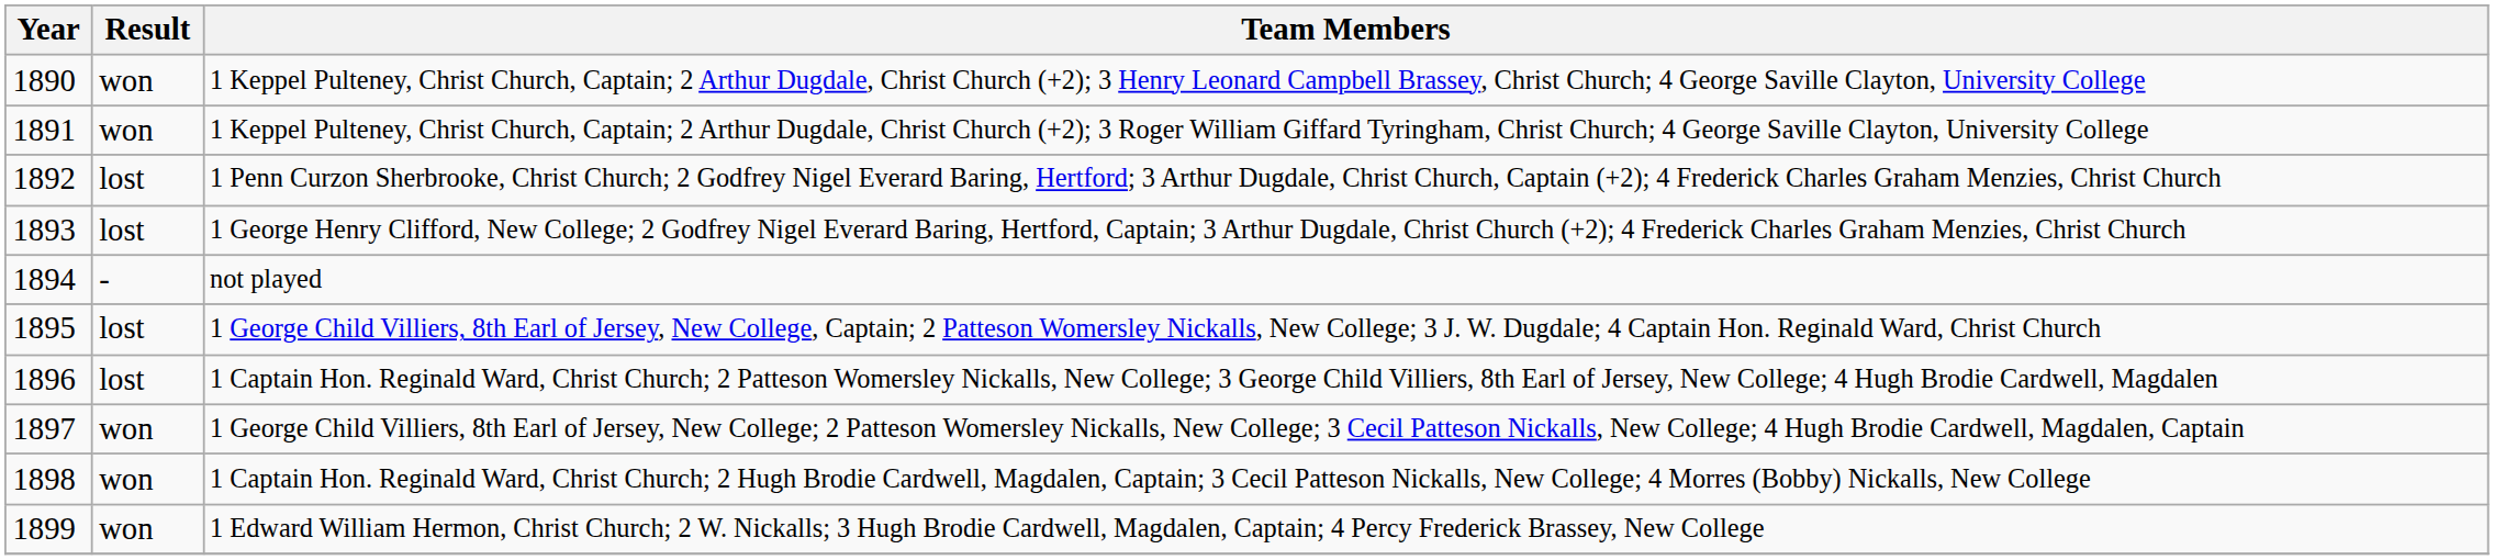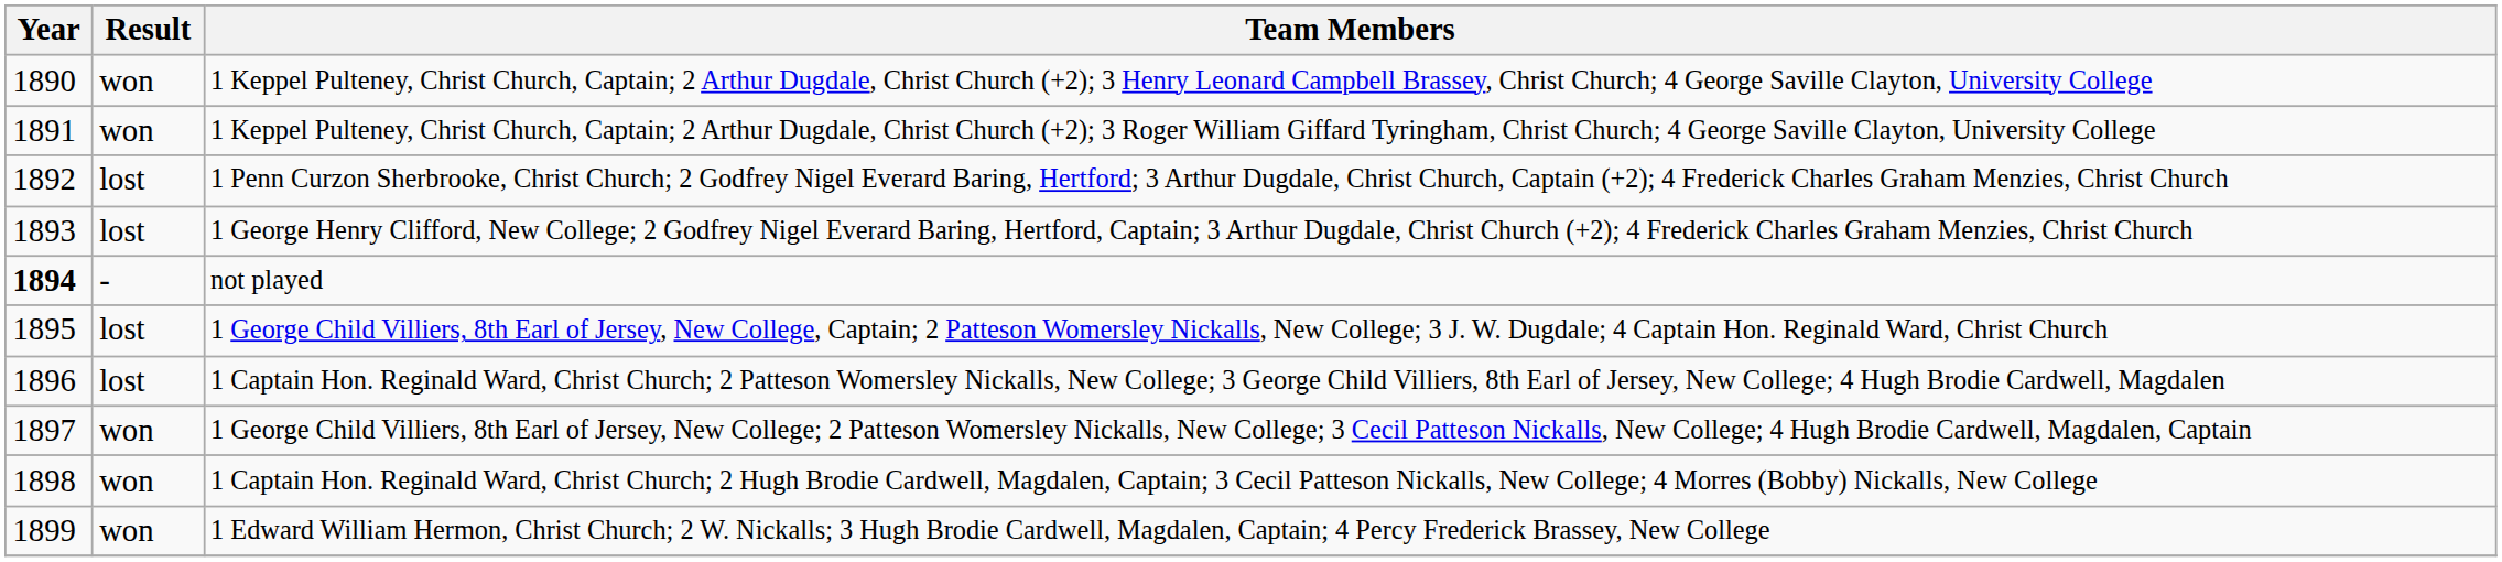not played | Year: normal -> bold
